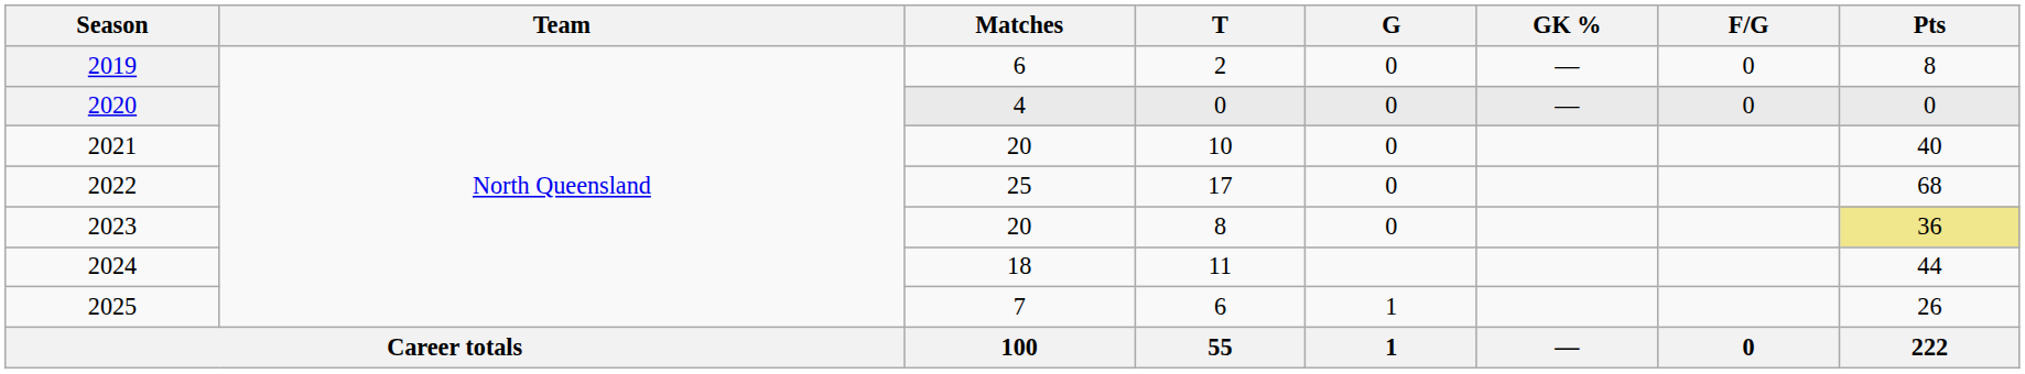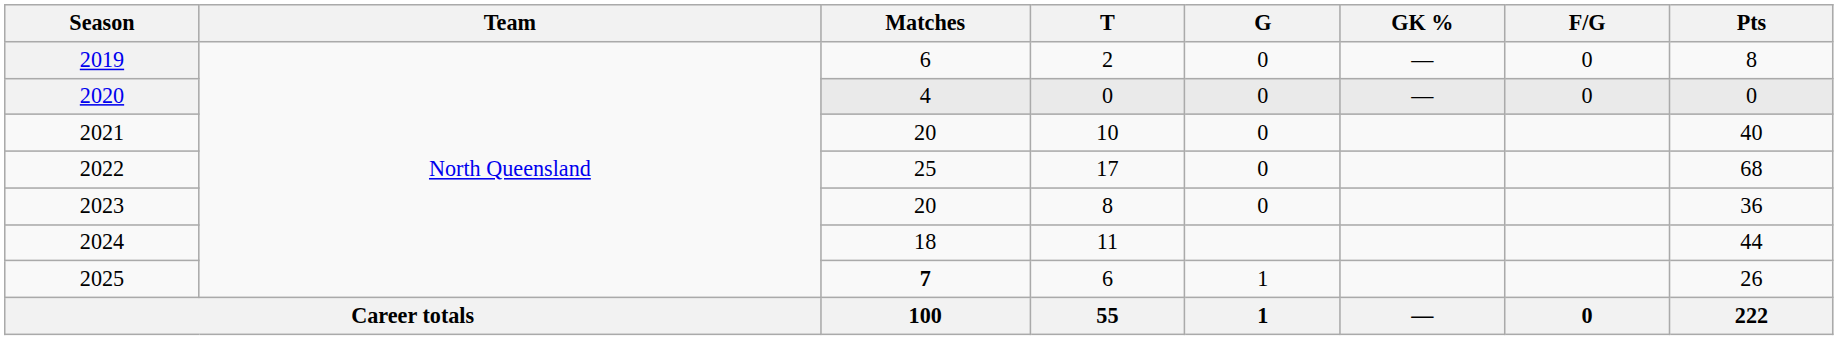2023 | Pts: khaki background -> no background
2025 | Matches: normal -> bold
